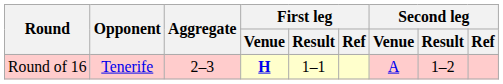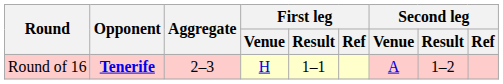Round of 16 | Opponent: normal -> bold
Round of 16 | First leg / Venue: bold -> normal
